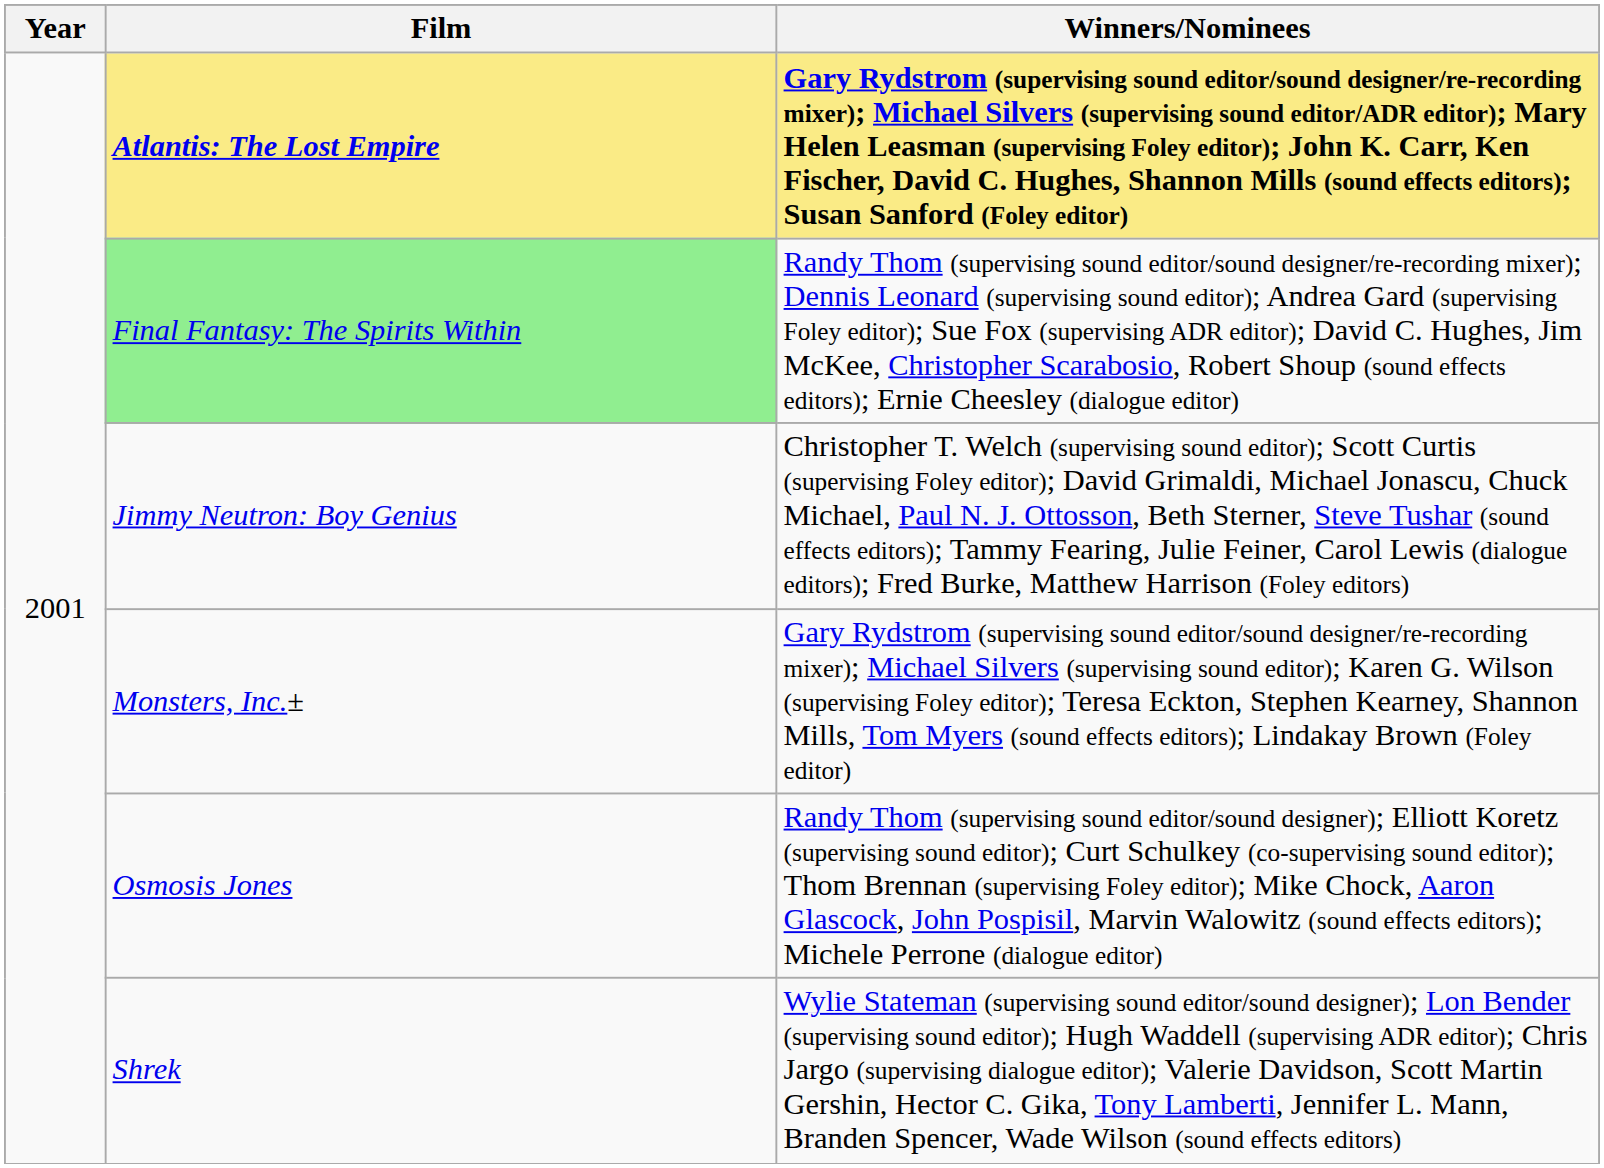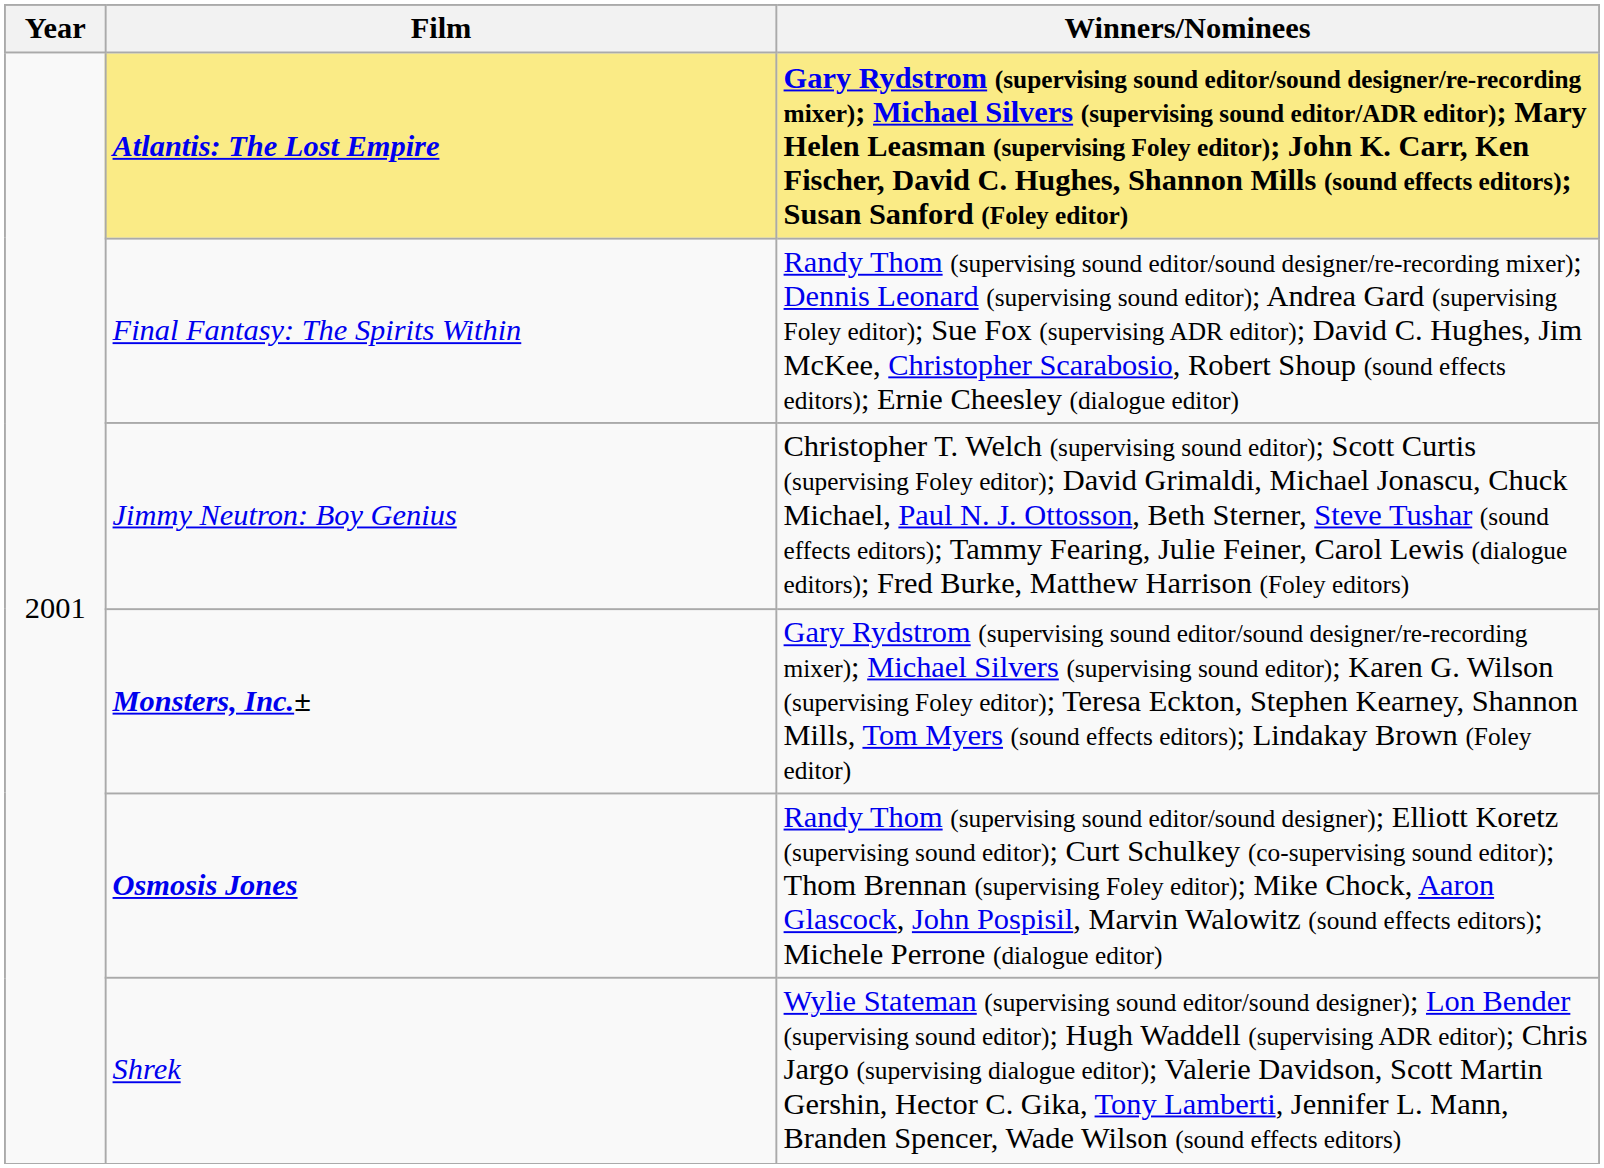Final Fantasy: The Spirits Within | Film: lightgreen background -> no background
Monsters, Inc.± | Film: normal -> bold
Osmosis Jones | Film: normal -> bold
